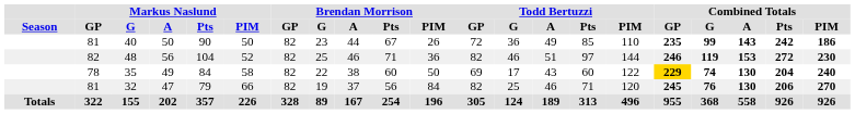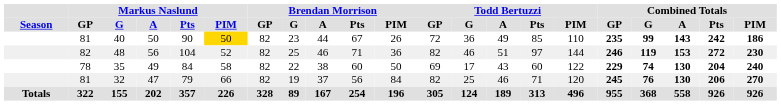40 | Markus Naslund / PIM: no background -> gold background
35 | Combined Totals / GP: gold background -> no background
